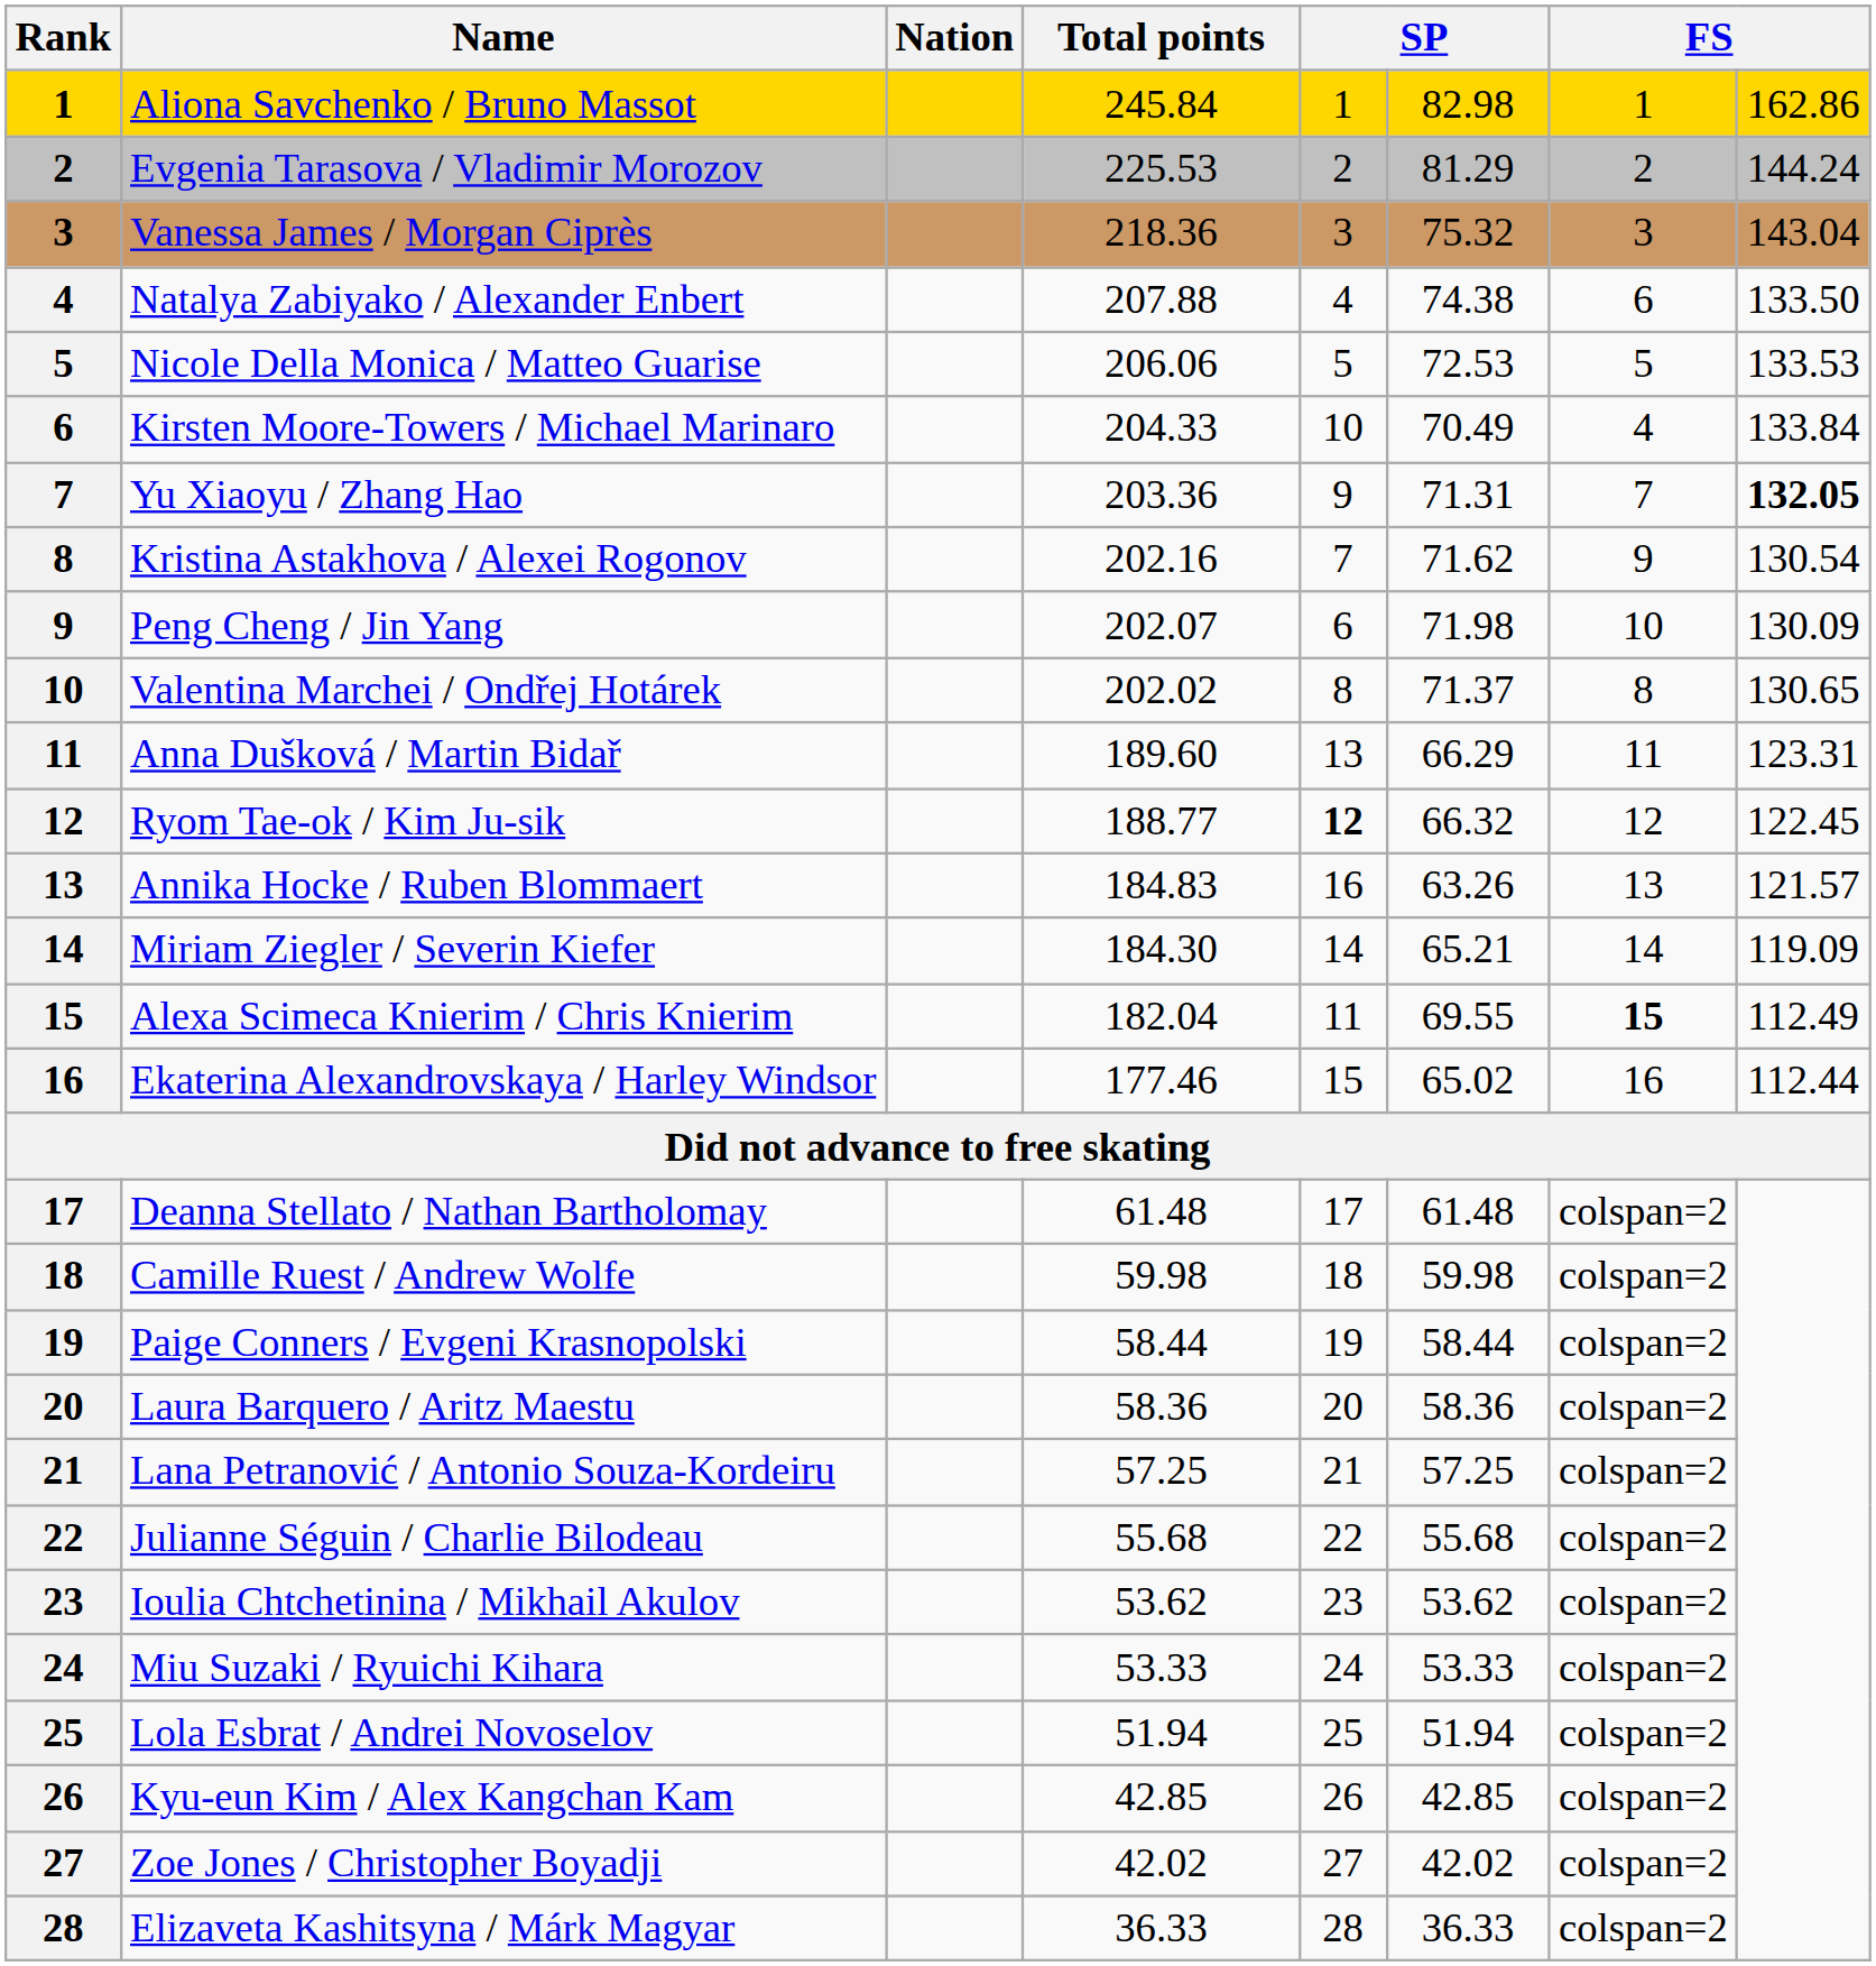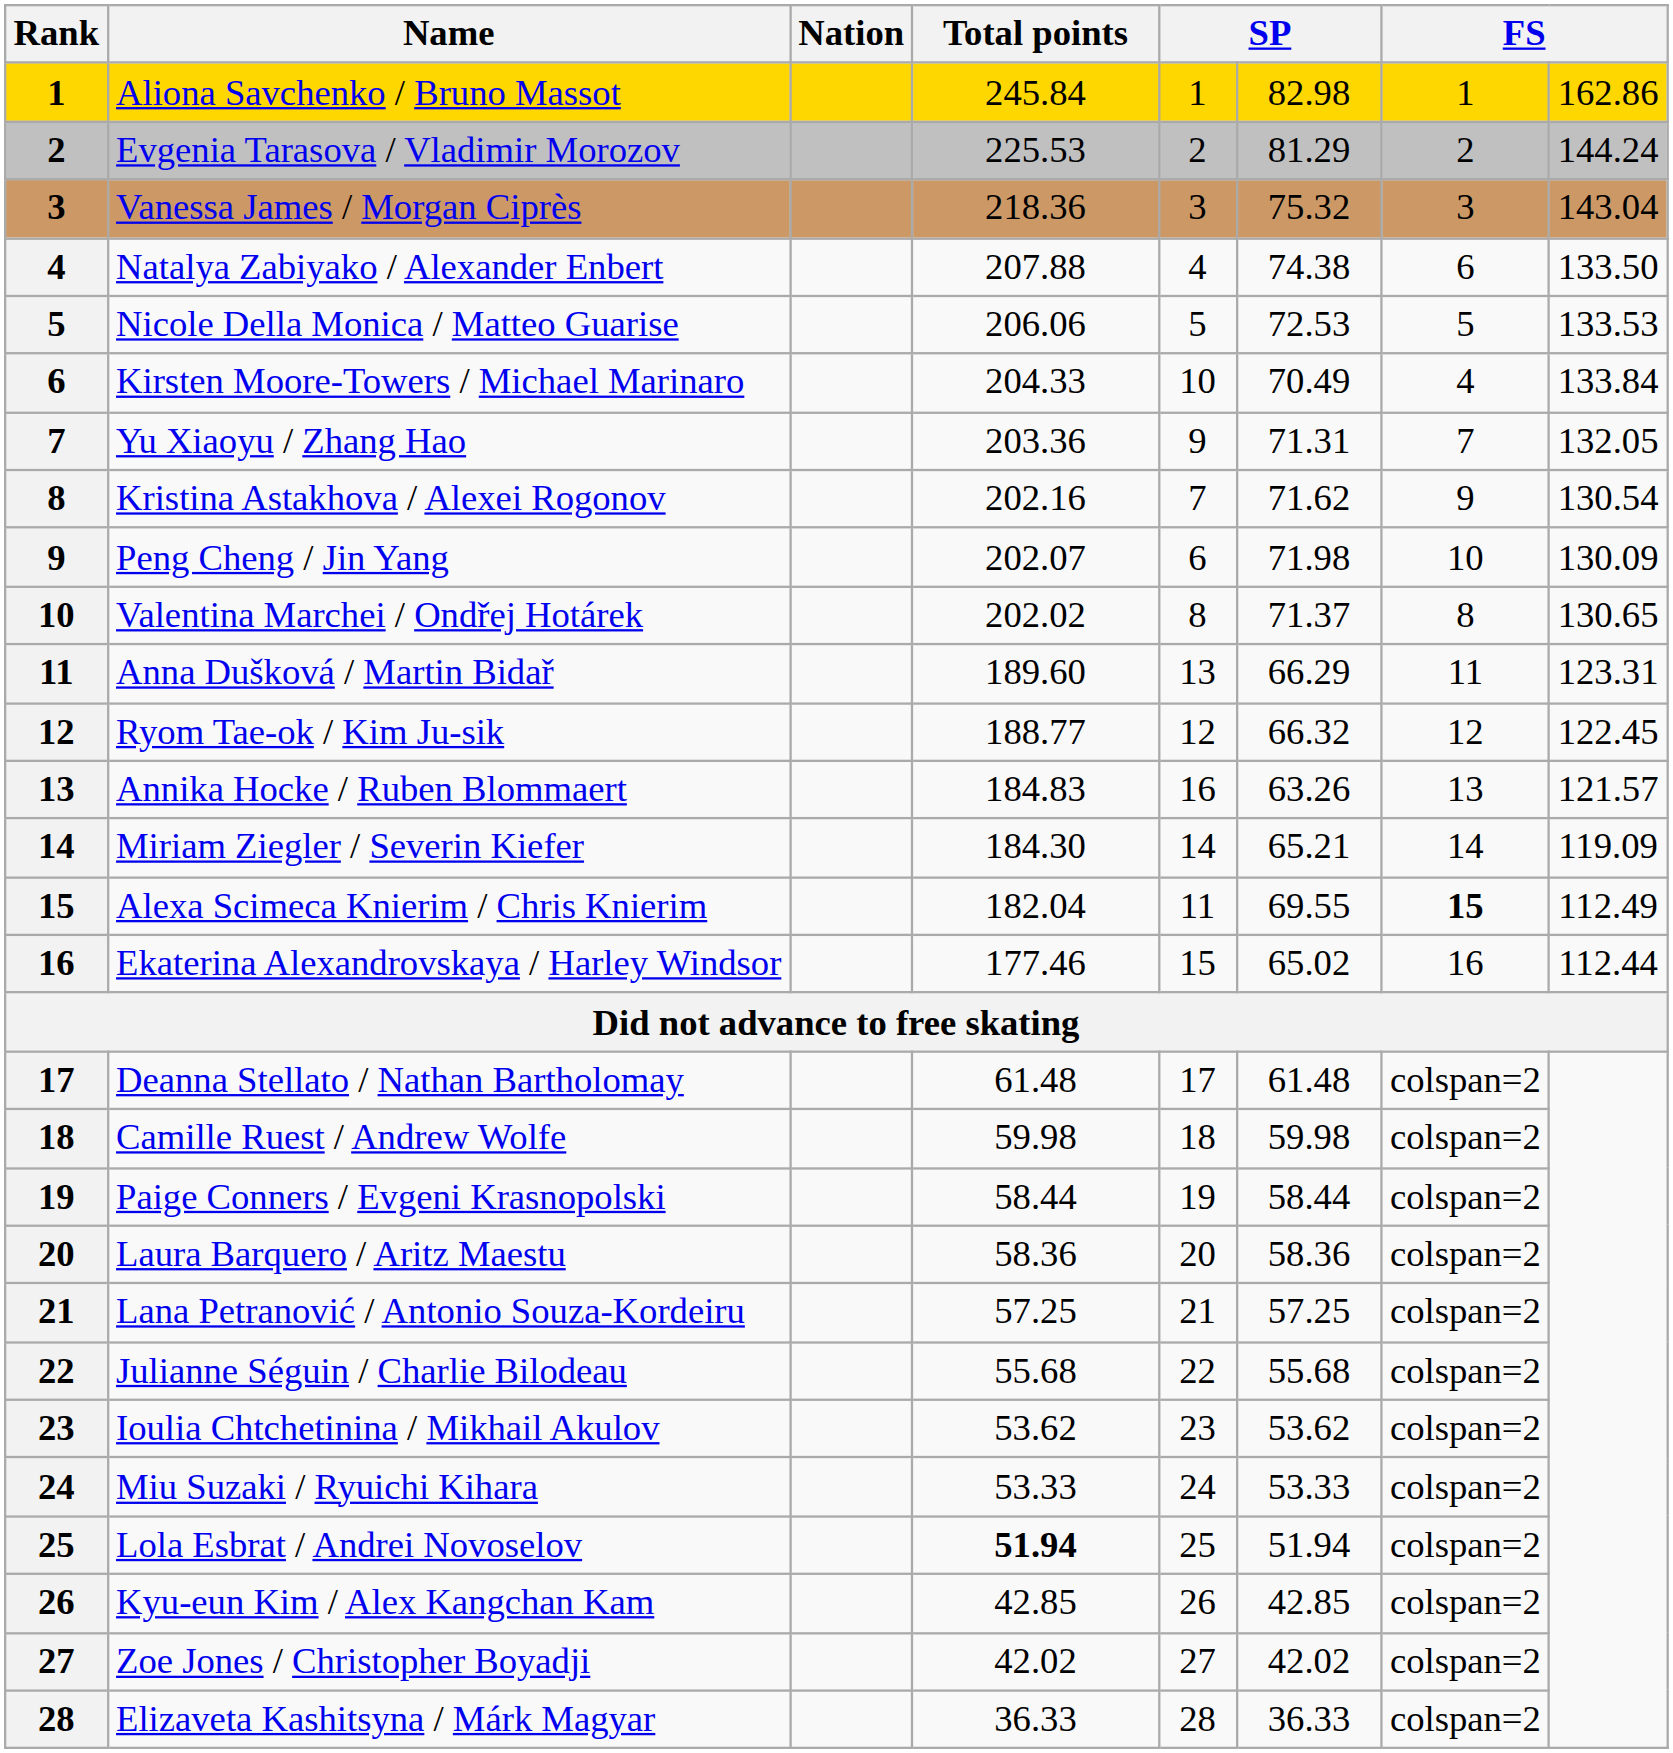Yu Xiaoyu / Zhang Hao | column 8: bold -> normal
Ryom Tae-ok / Kim Ju-sik | column 5: bold -> normal
Lola Esbrat / Andrei Novoselov | Total points: normal -> bold
